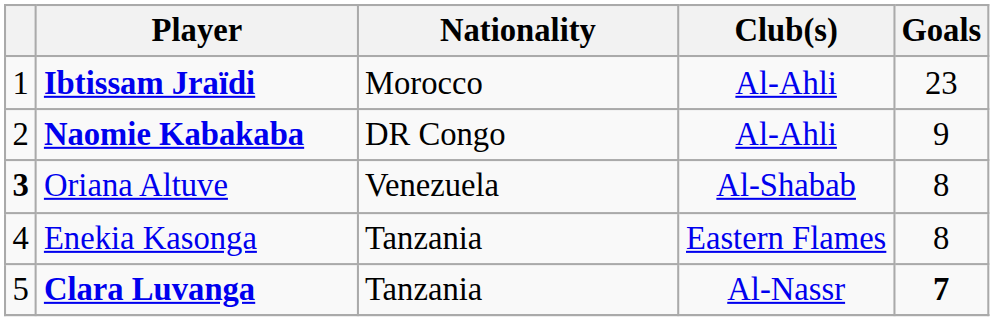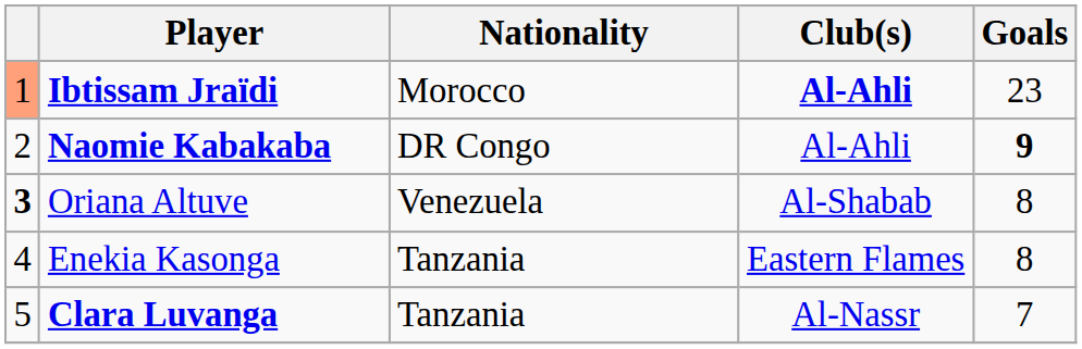Ibtissam Jraïdi | column 1: no background -> lightsalmon background
Ibtissam Jraïdi | Club(s): normal -> bold
Naomie Kabakaba | Goals: normal -> bold
Clara Luvanga | Goals: bold -> normal
